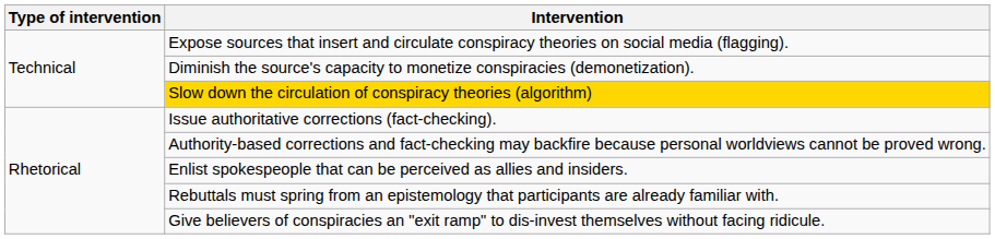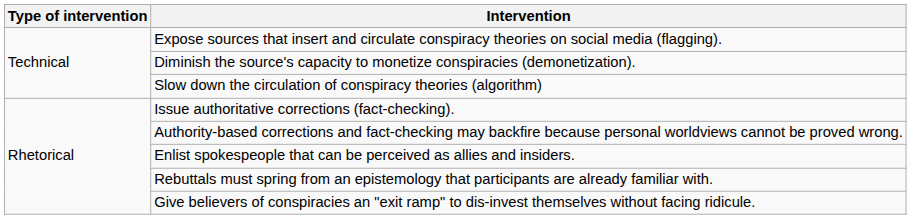Slow down the circulation of conspiracy theories (algorithm) | Intervention: gold background -> no background
